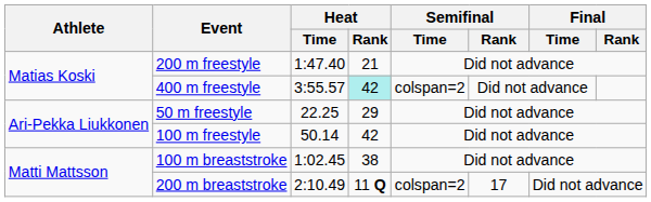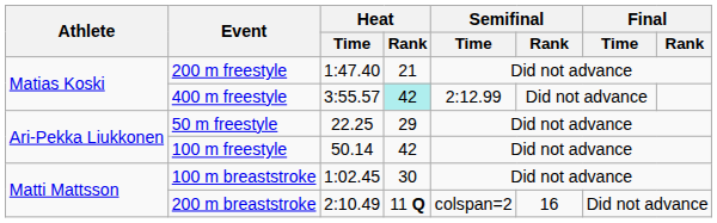400 m freestyle | Semifinal / Time: colspan=2 -> 2:12.99
100 m breaststroke | Heat / Rank: 38 -> 30
200 m breaststroke | Semifinal / Rank: 17 -> 16
